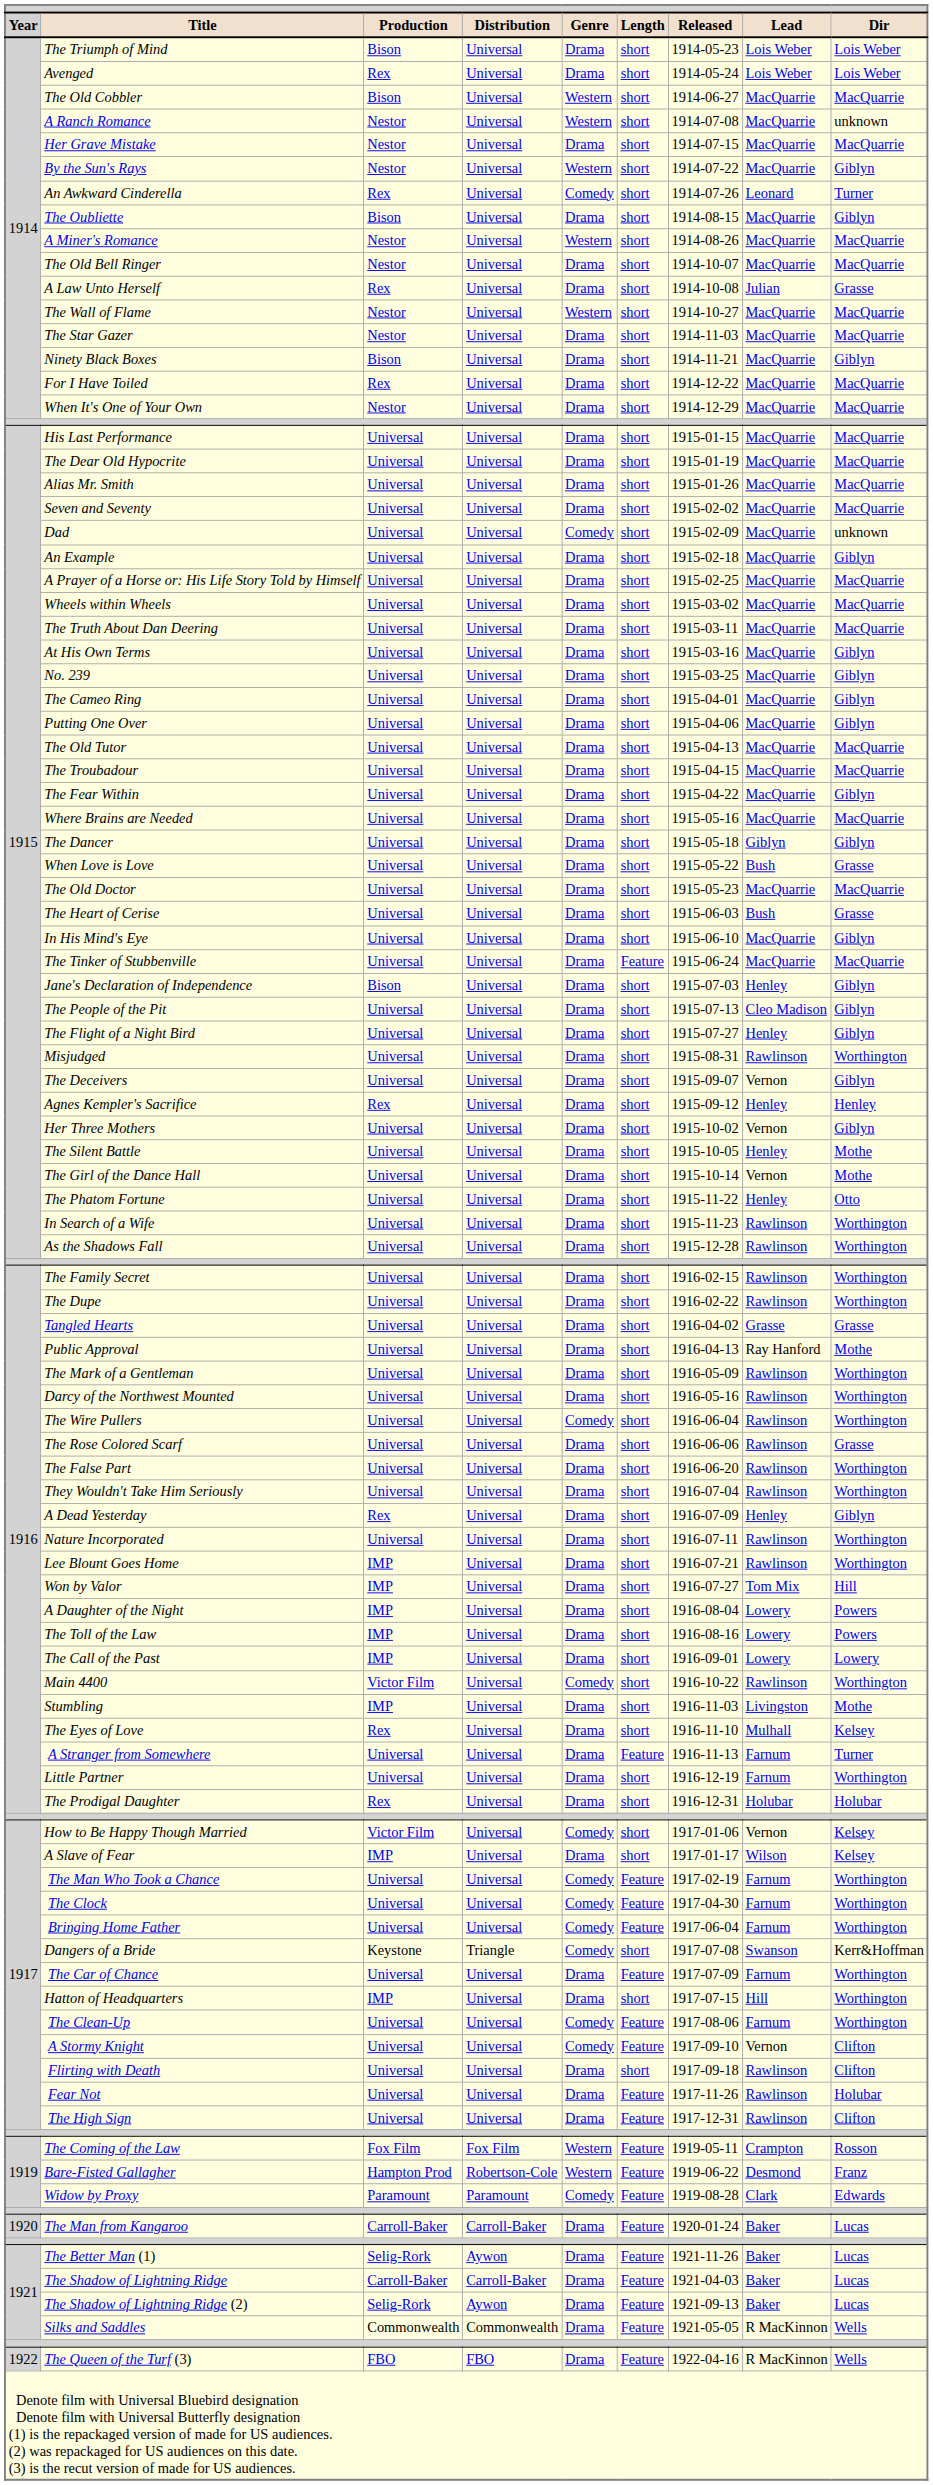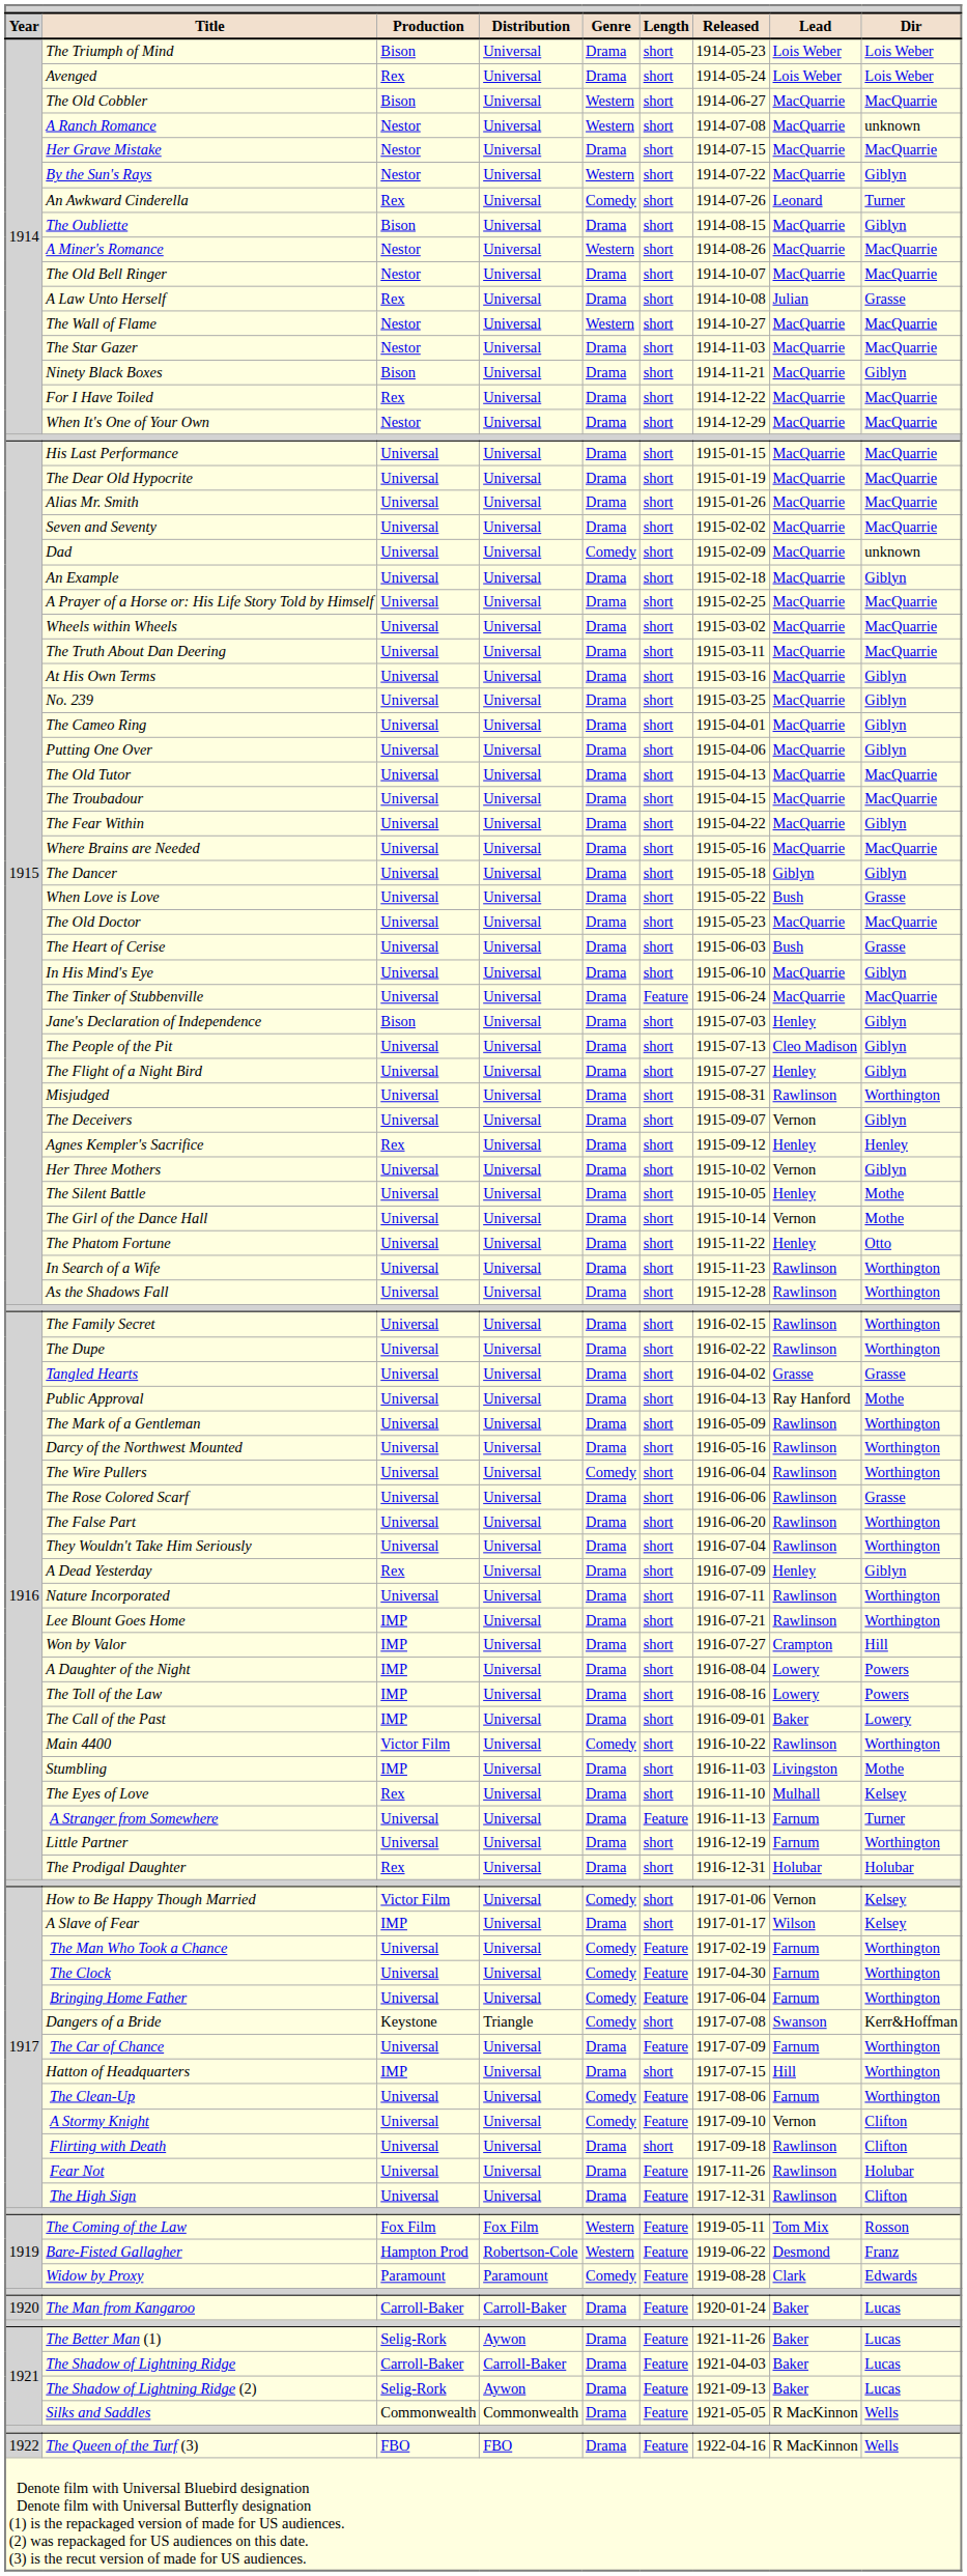Won by Valor | Lead: Tom Mix -> Crampton
The Call of the Past | Lead: Lowery -> Baker
The Coming of the Law | Lead: Crampton -> Tom Mix
